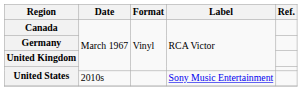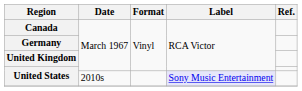United States / 2010s | Label: no background -> lavender background
